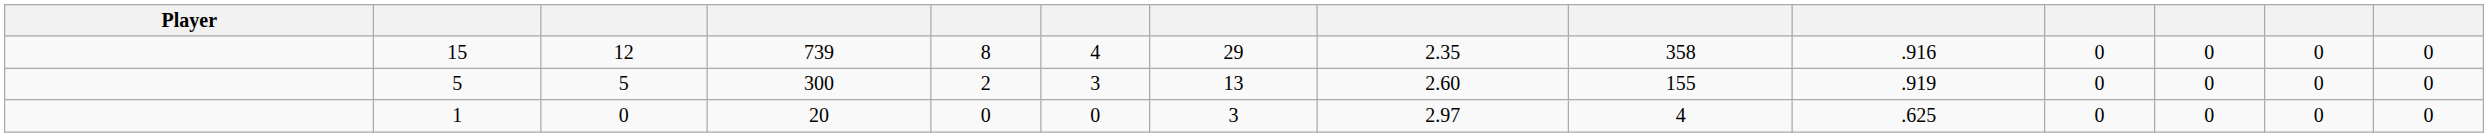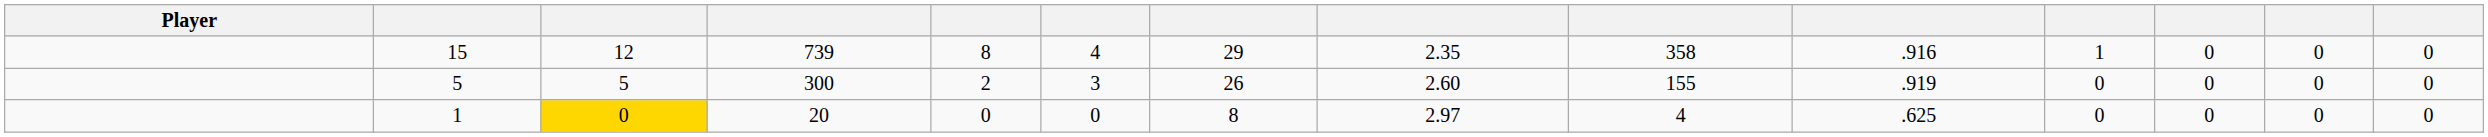row 2 | column 11: 0 -> 1
row 3 | column 7: 13 -> 26
row 4 | column 3: no background -> gold background
row 4 | column 7: 3 -> 8
